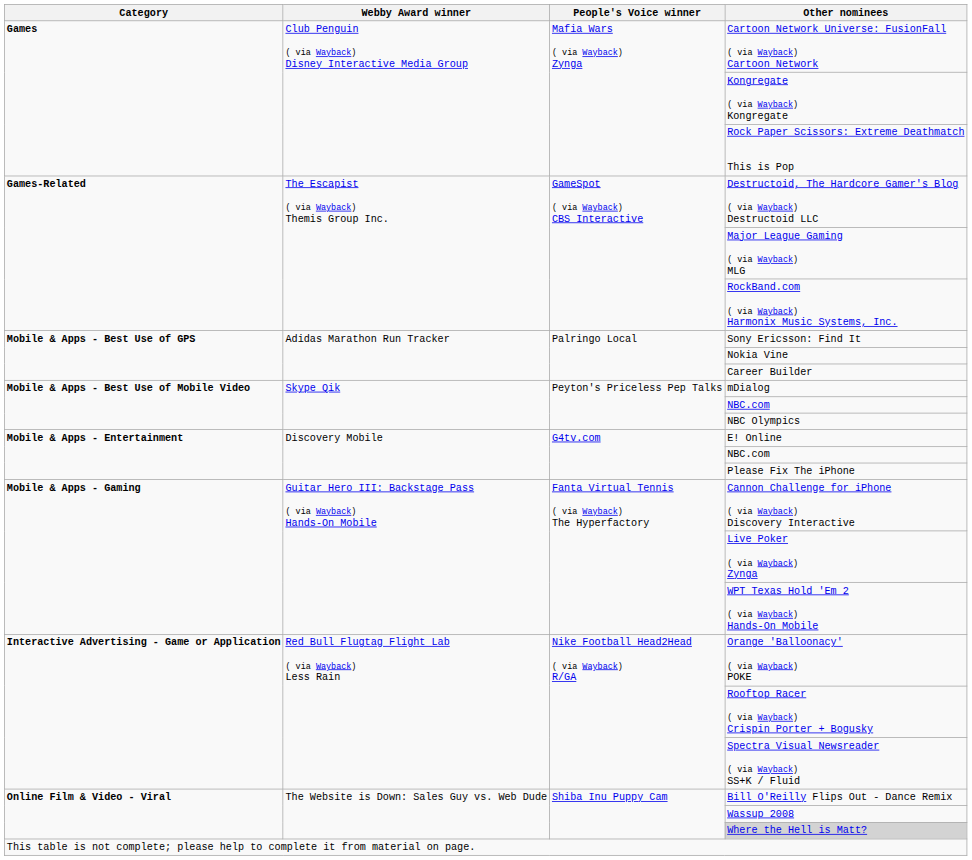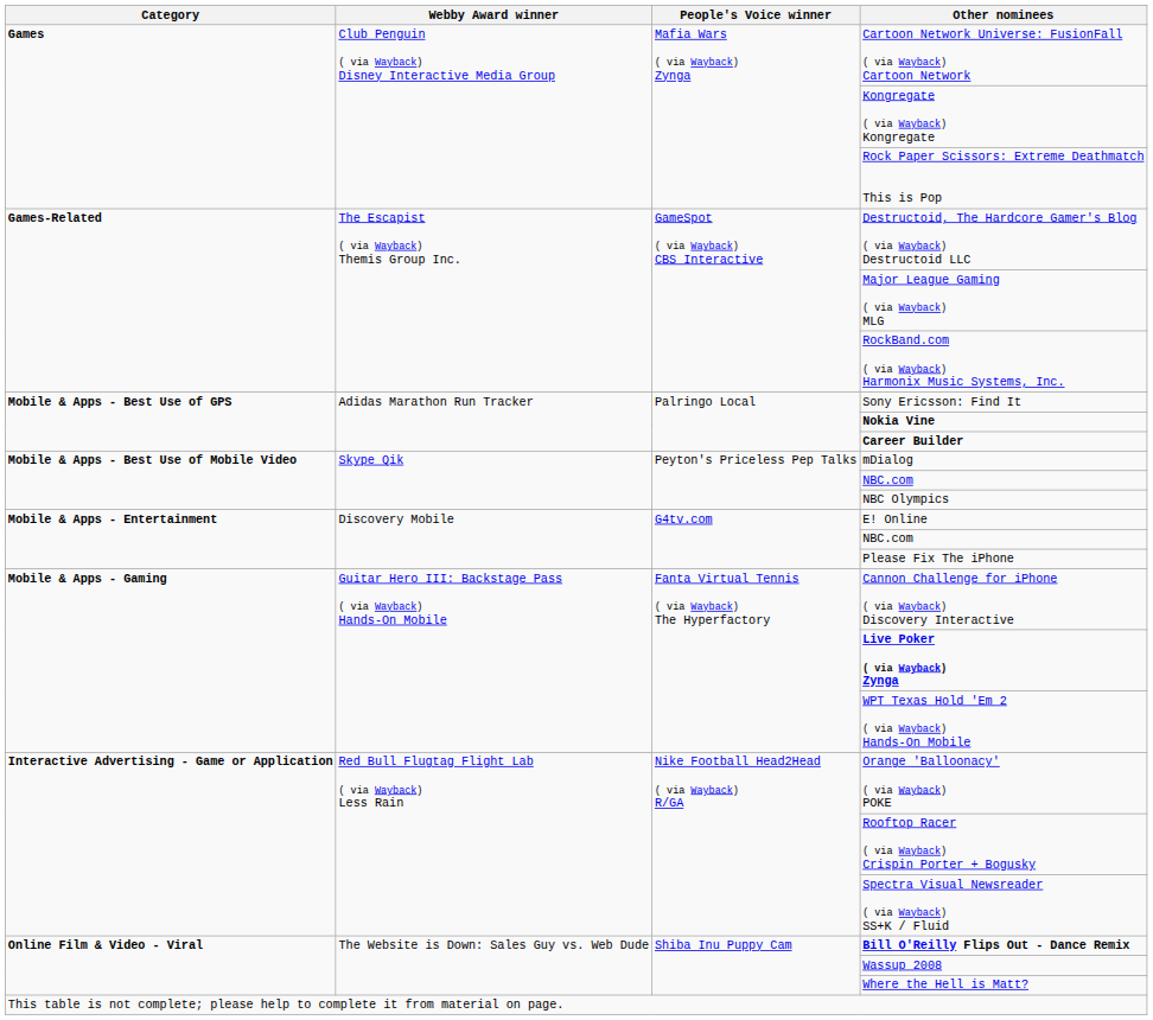Nokia Vine | Other nominees: normal -> bold
Career Builder | Other nominees: normal -> bold
Live Poker ( via Wayback) Zynga | Other nominees: normal -> bold
Bill O'Reilly Flips Out - Dance Remix | Other nominees: normal -> bold
Where the Hell is Matt? | Other nominees: lightgrey background -> no background
